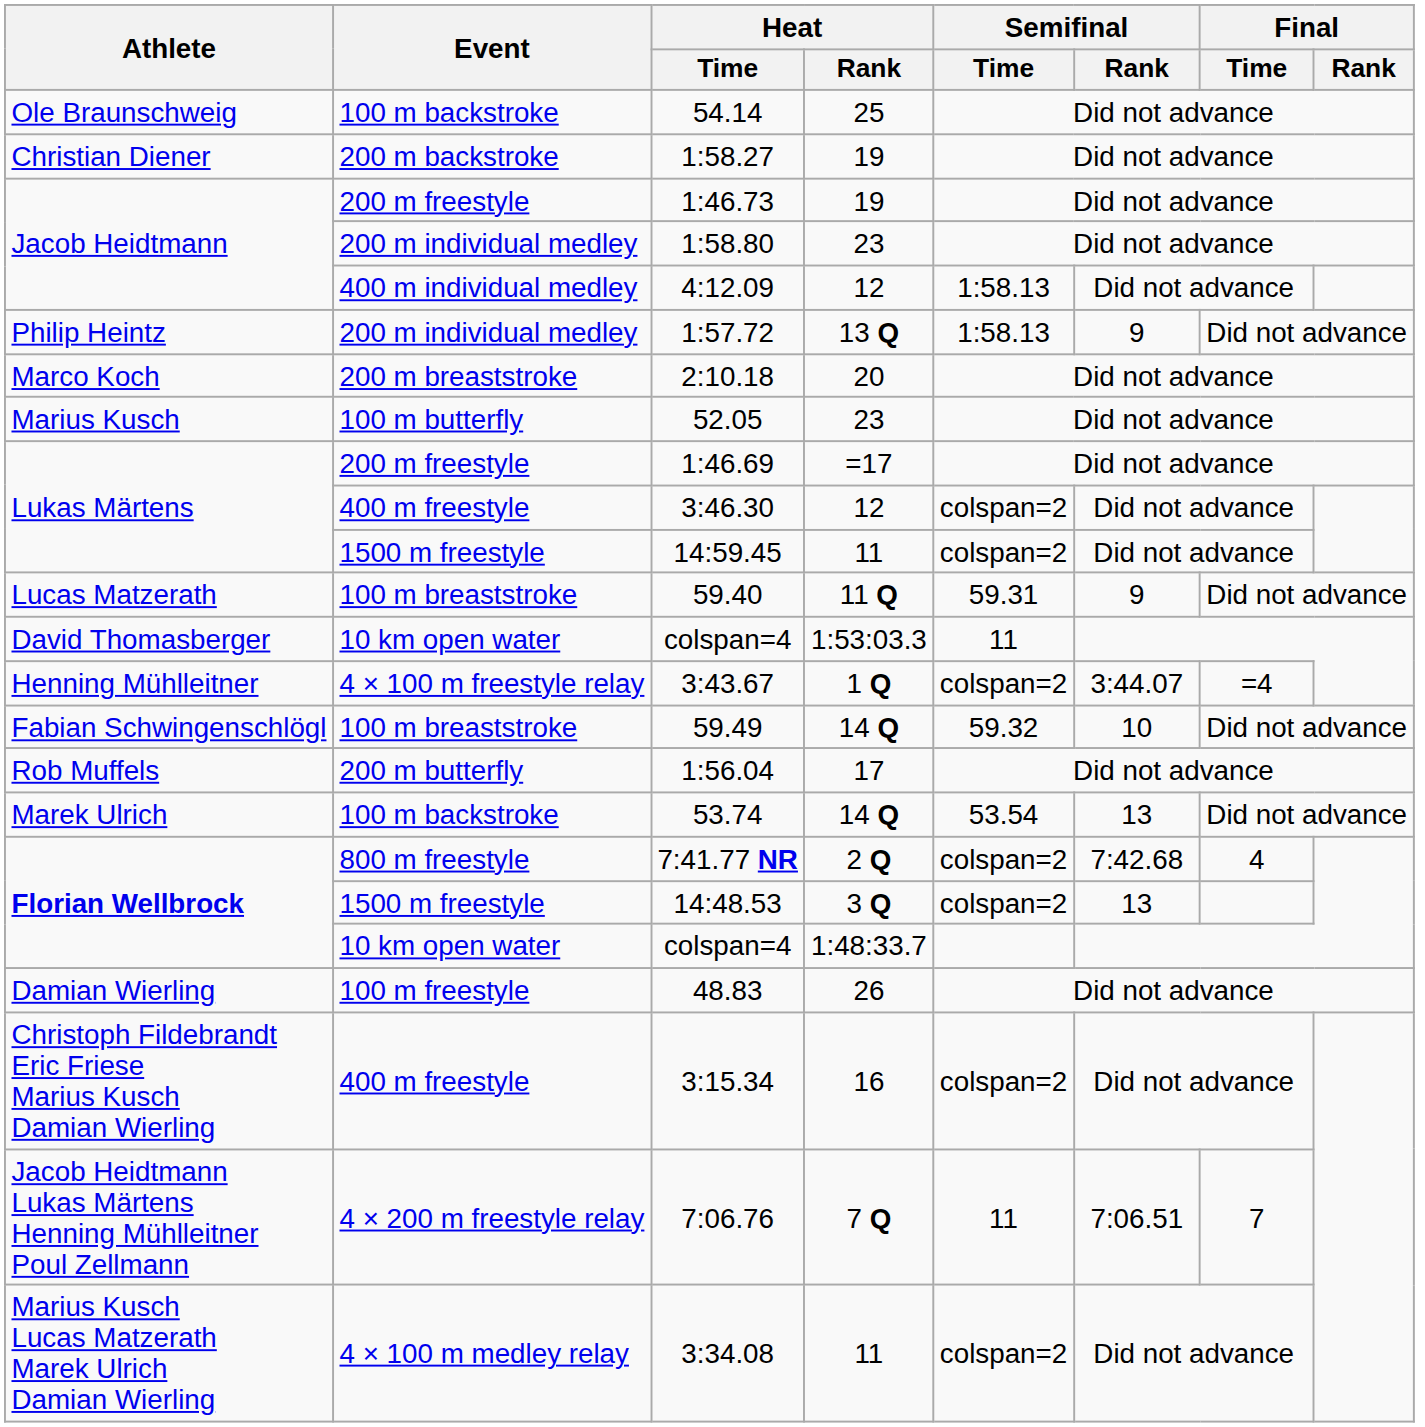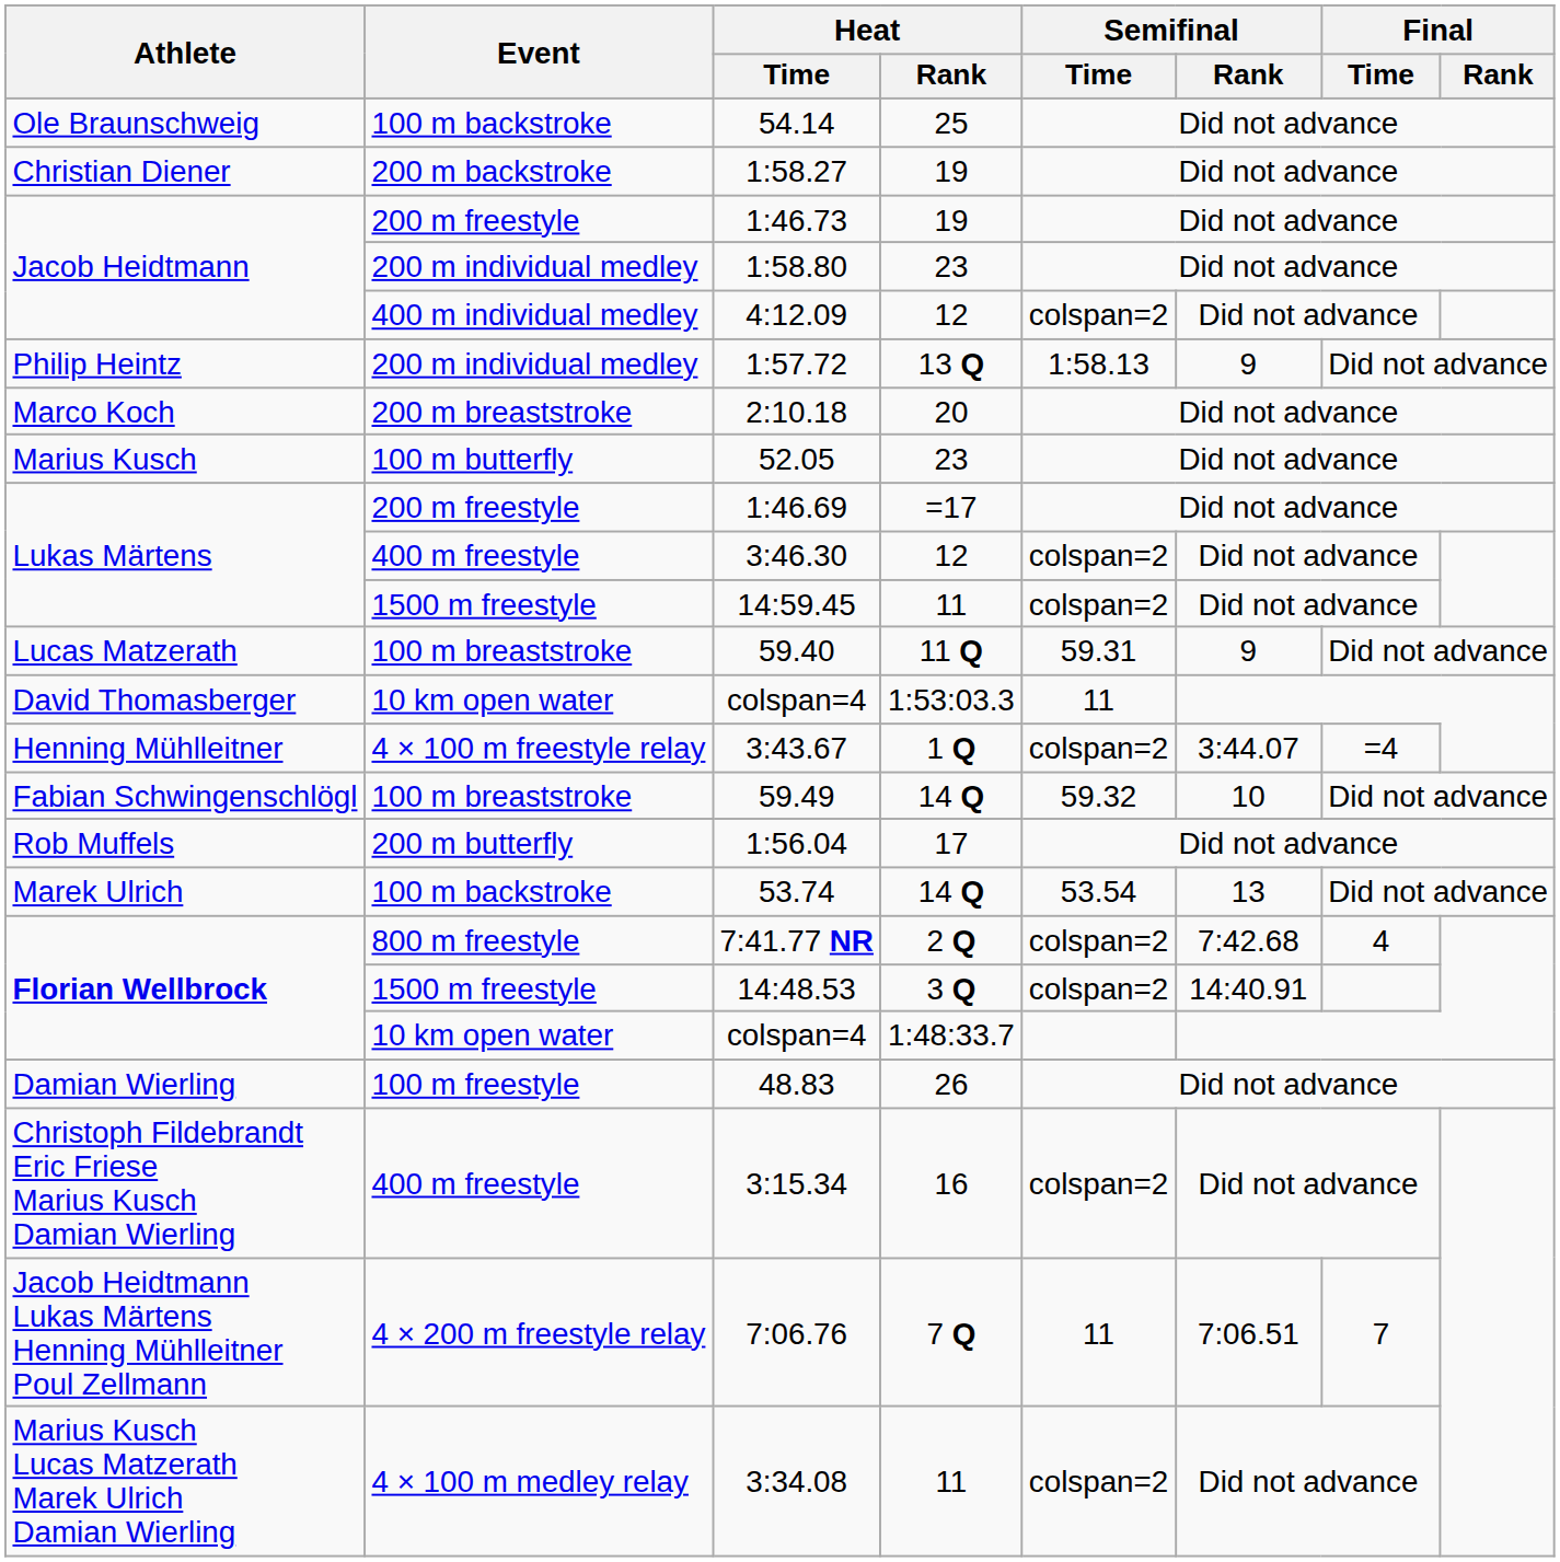4:12.09 | Semifinal / Time: 1:58.13 -> colspan=2
14:48.53 | Semifinal / Rank: 13 -> 14:40.91
